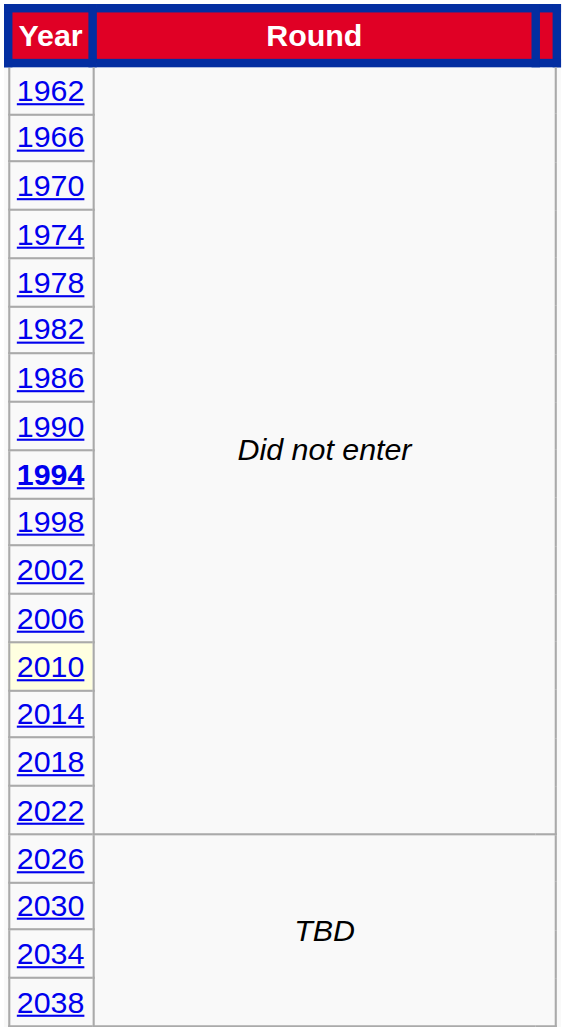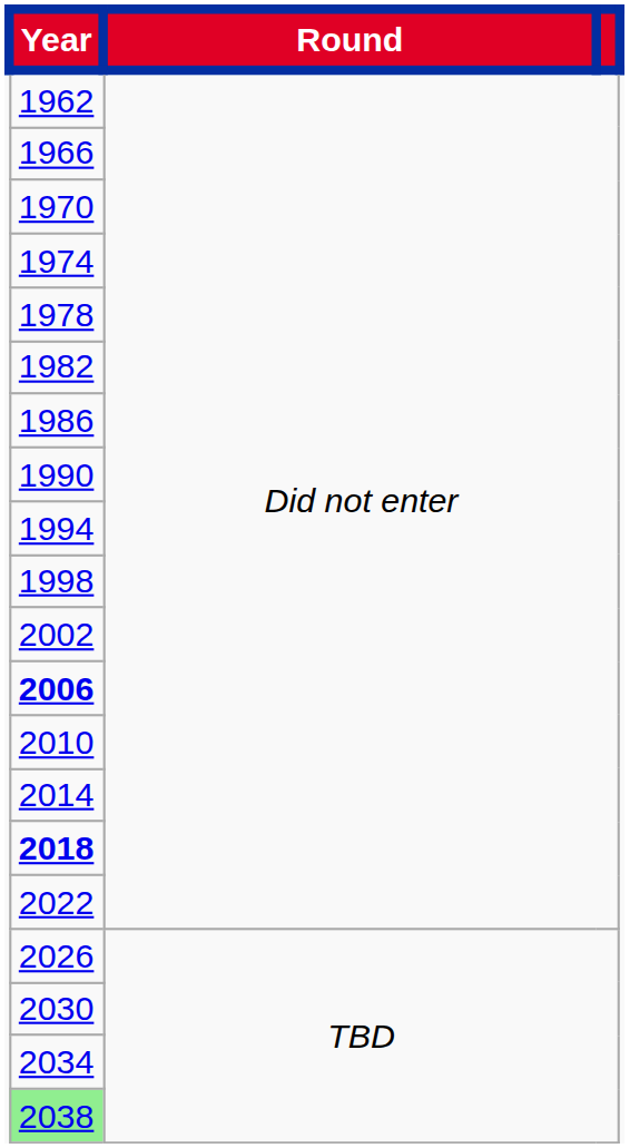1994 | Year: bold -> normal
2006 | Year: normal -> bold
2010 | Year: lightyellow background -> no background
2018 | Year: normal -> bold
2038 | Year: no background -> lightgreen background
